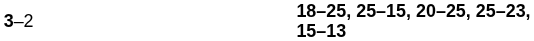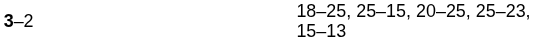row 1 | column 2: bold -> normal
